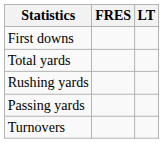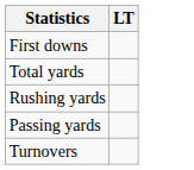- column: FRES
